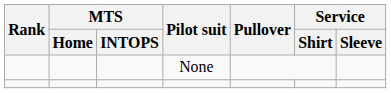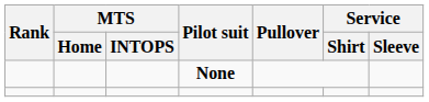None | Pilot suit: normal -> bold
